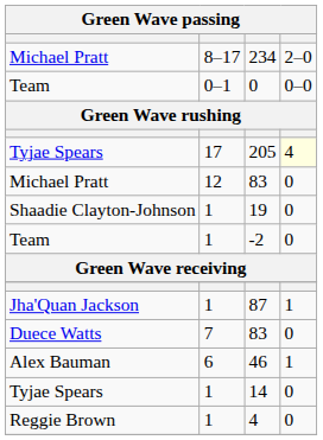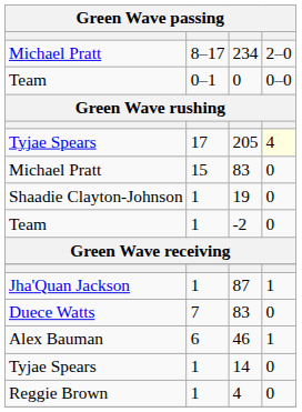Michael Pratt / 83 | column 2: 12 -> 15
